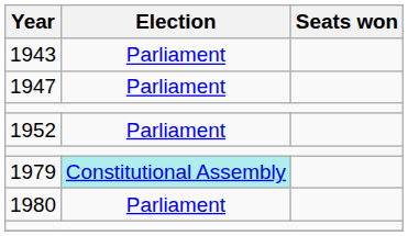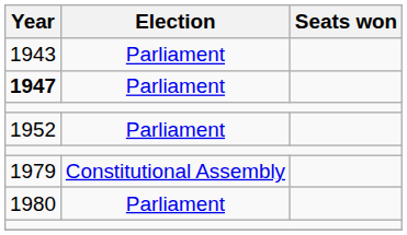1947 | Year: normal -> bold
1979 | Election: paleturquoise background -> no background
